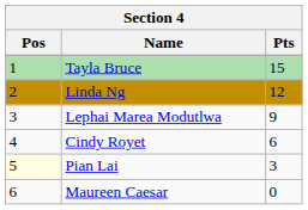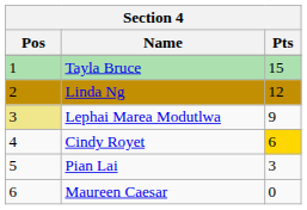Lephai Marea Modutlwa | Pos: no background -> khaki background
Cindy Royet | Pts: no background -> gold background
Pian Lai | Pos: lightyellow background -> no background
